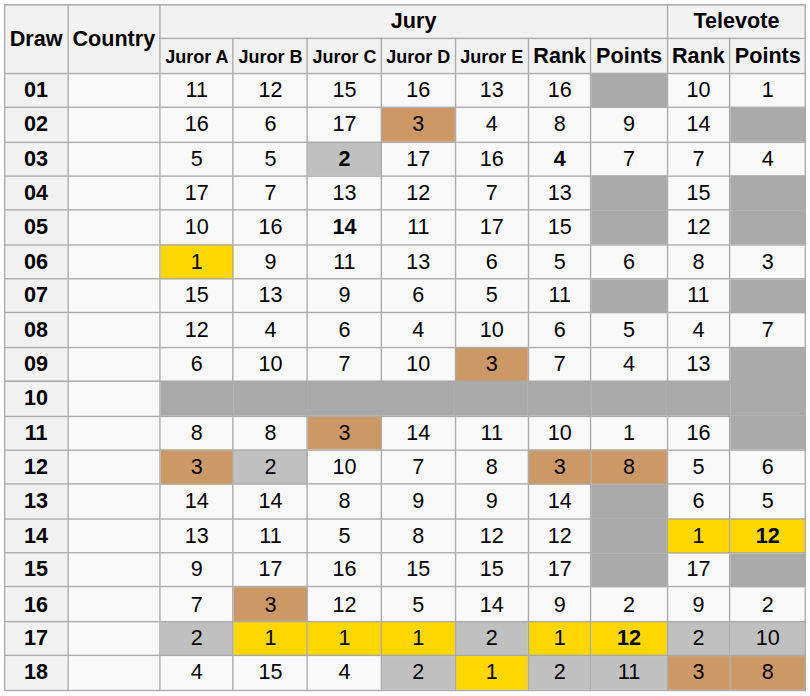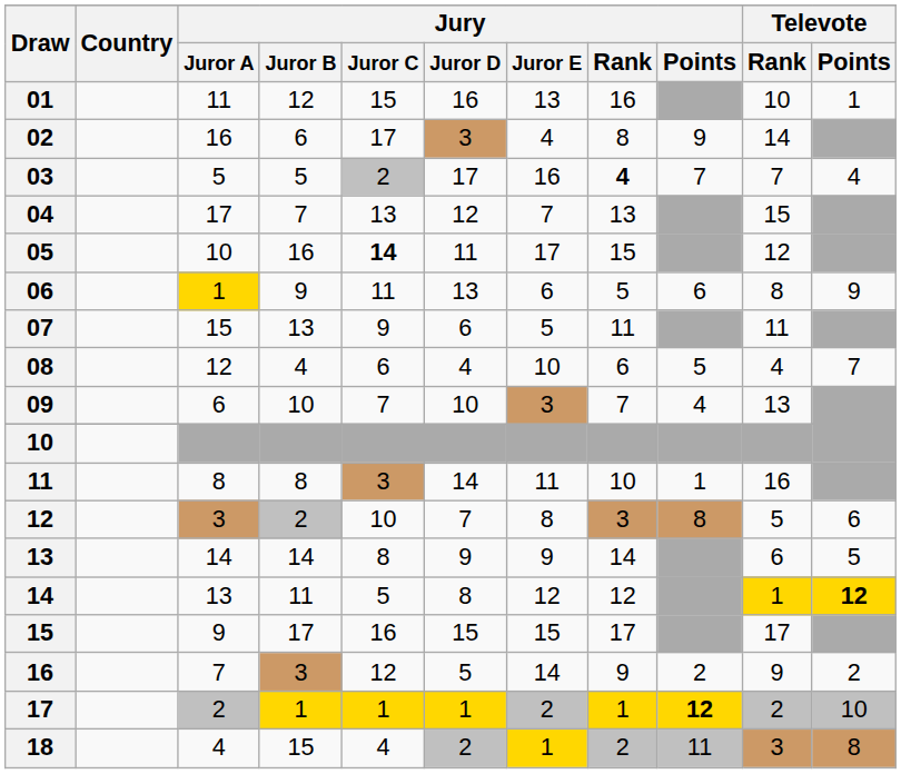03 | Jury / Juror C: bold -> normal
06 | Televote / Points: 3 -> 9
